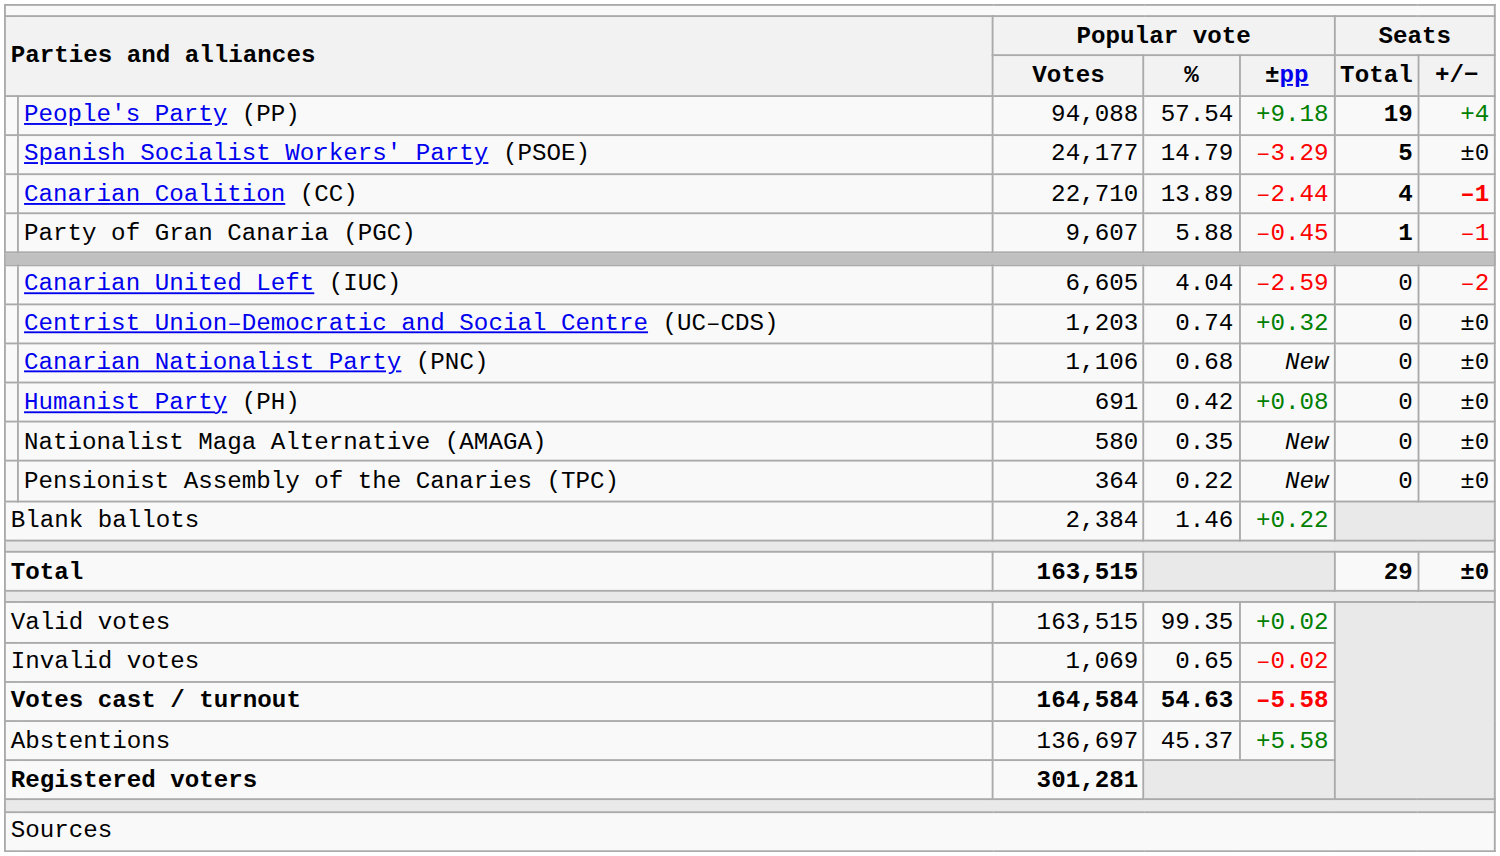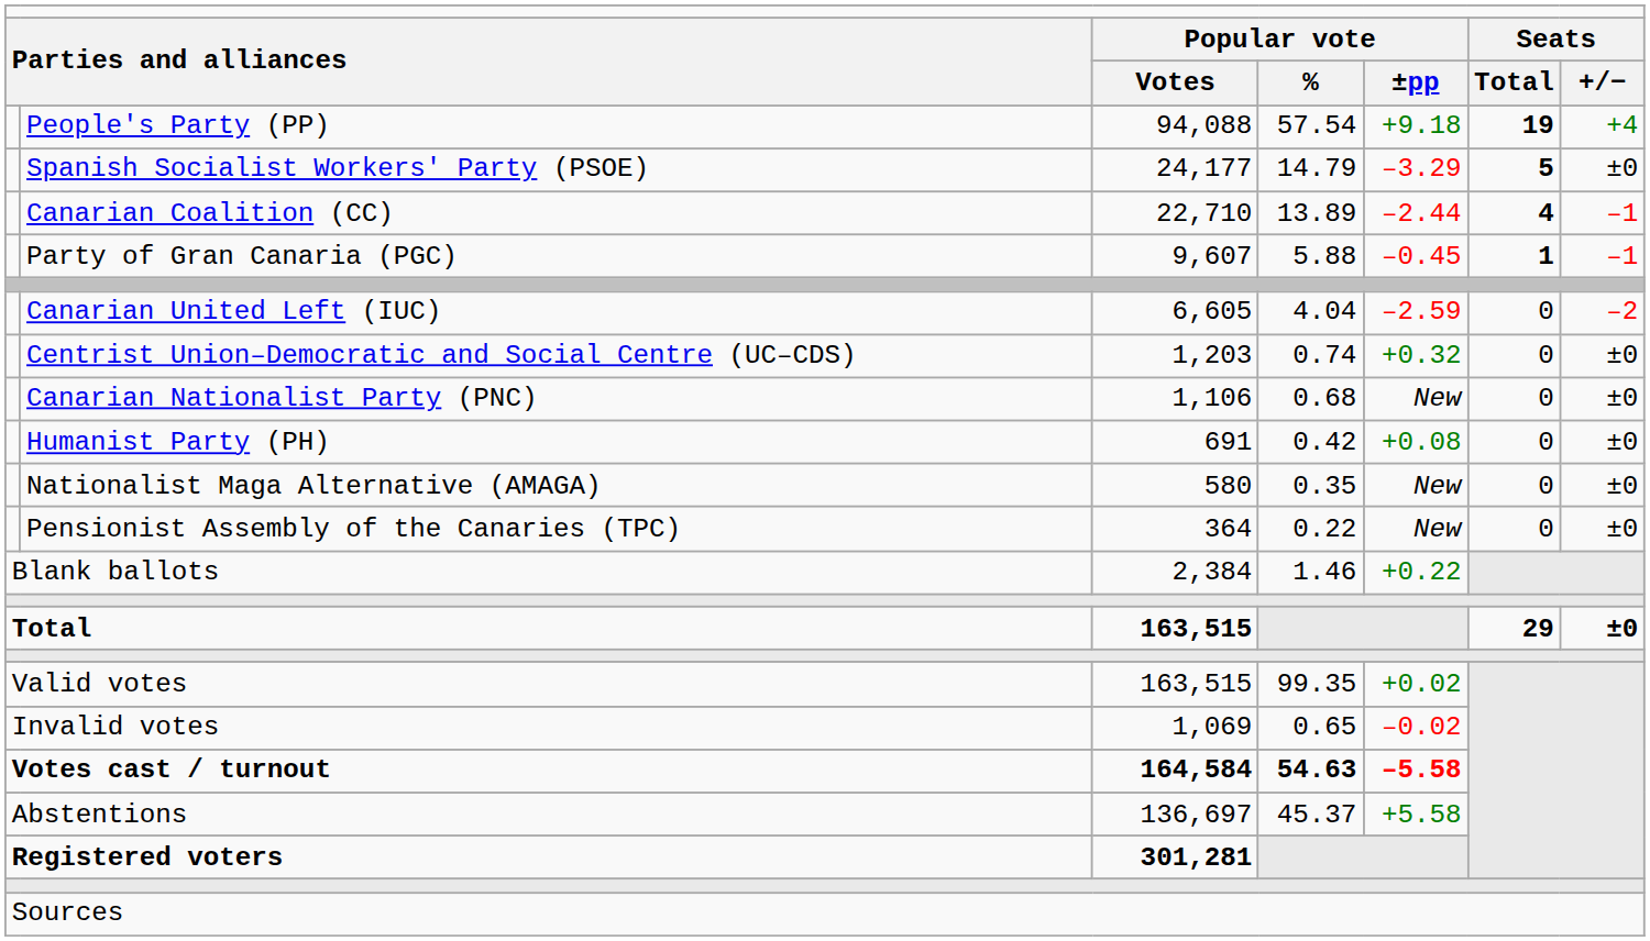Canarian Coalition (CC) | column 7: bold -> normal
